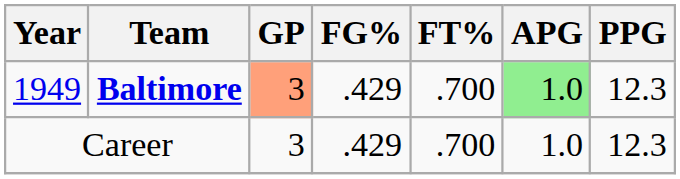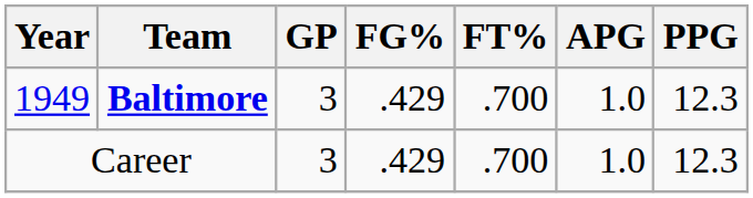1949 | GP: lightsalmon background -> no background
1949 | APG: lightgreen background -> no background
